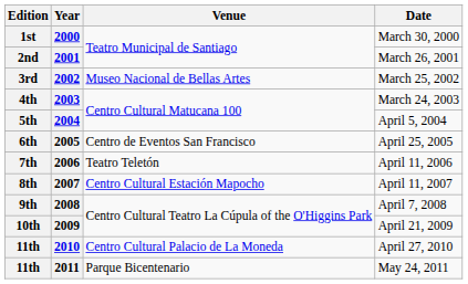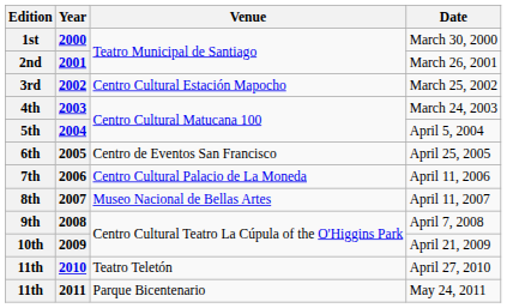3rd | Venue: Museo Nacional de Bellas Artes -> Centro Cultural Estación Mapocho
7th | Venue: Teatro Teletón -> Centro Cultural Palacio de La Moneda
8th | Venue: Centro Cultural Estación Mapocho -> Museo Nacional de Bellas Artes
11th / April 27, 2010 | Venue: Centro Cultural Palacio de La Moneda -> Teatro Teletón
